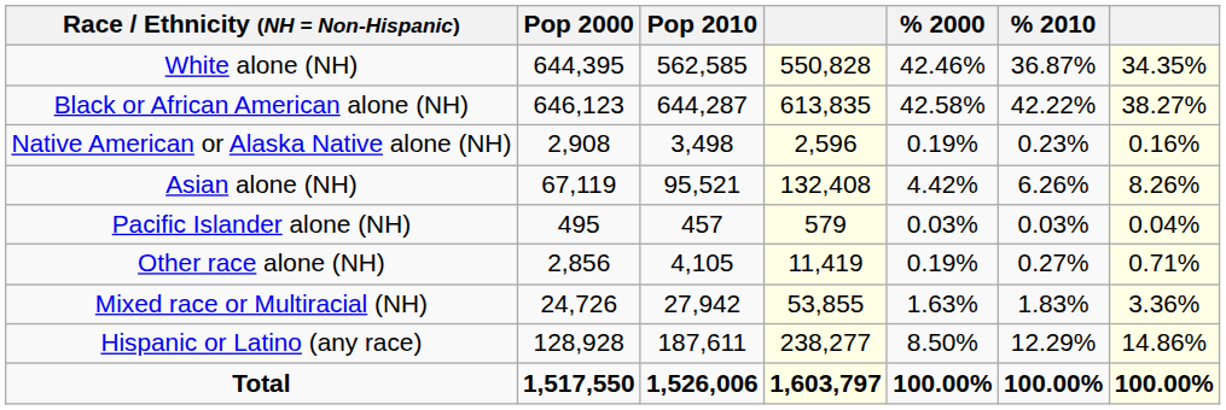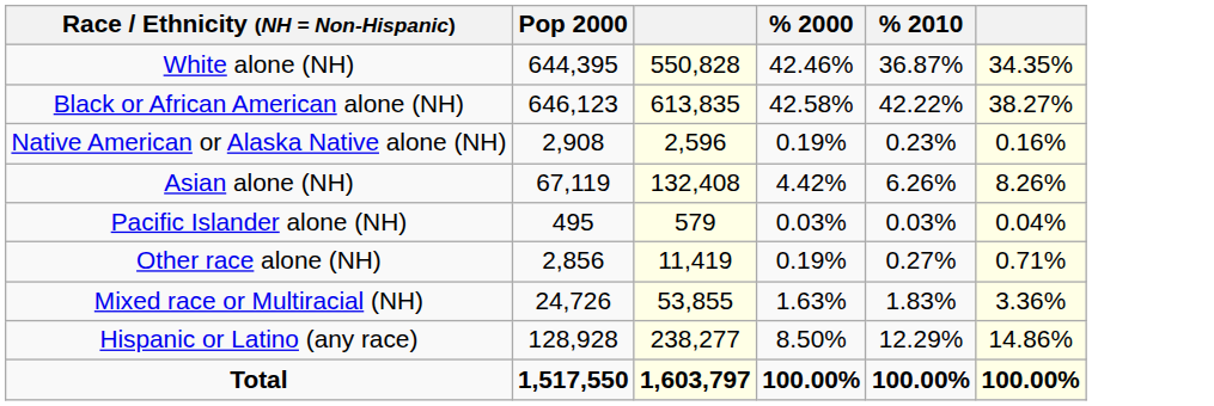- column: Pop 2010 | 562,585 | 644,287 | 3,498 | 95,521 | 457 | 4,105 | 27,942 | 187,611 | 1,526,006
